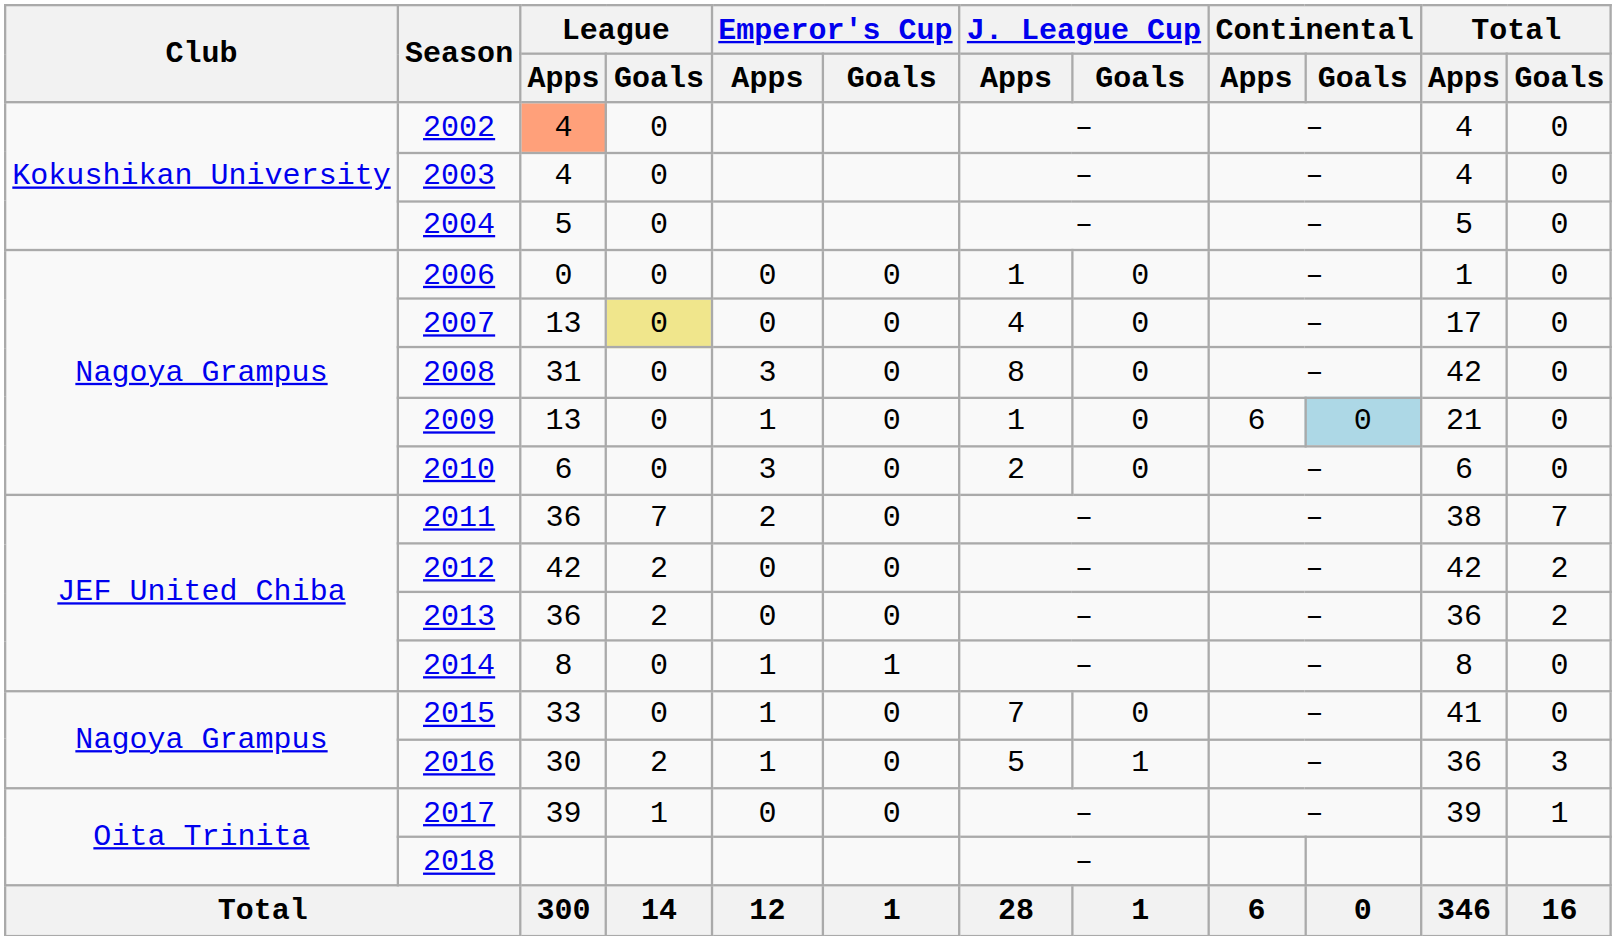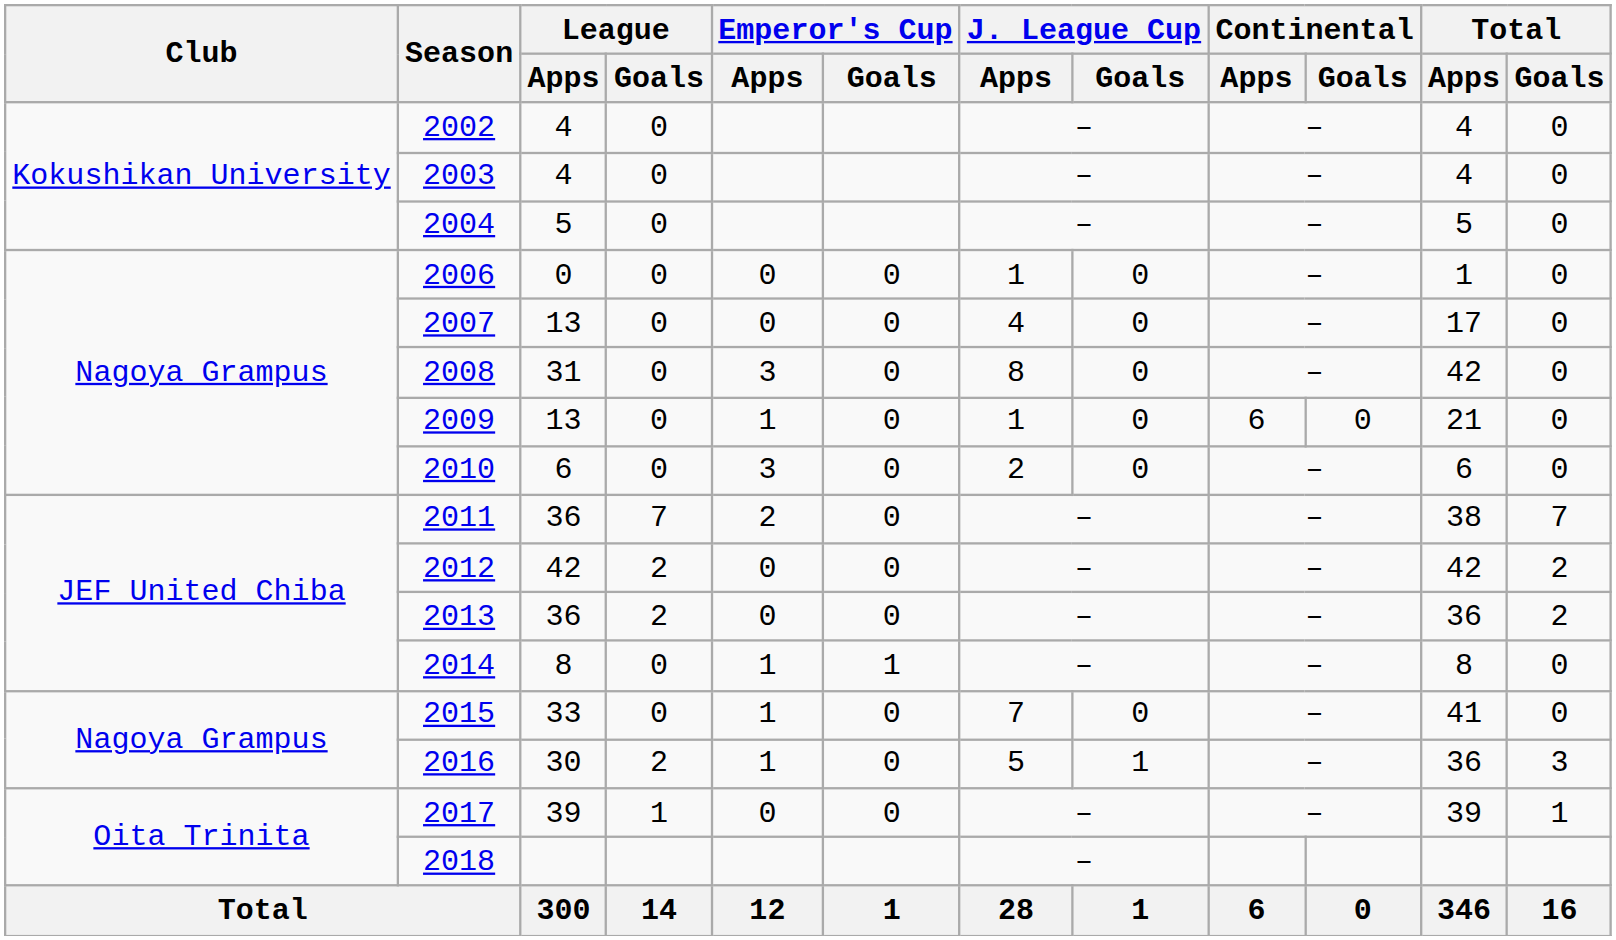2002 | League / Apps: lightsalmon background -> no background
2007 | League / Goals: khaki background -> no background
2009 | Continental / Goals: lightblue background -> no background
